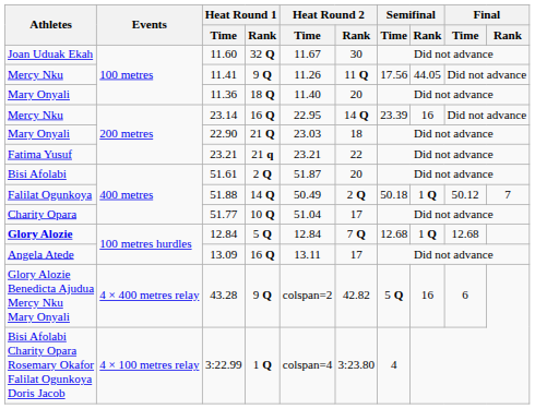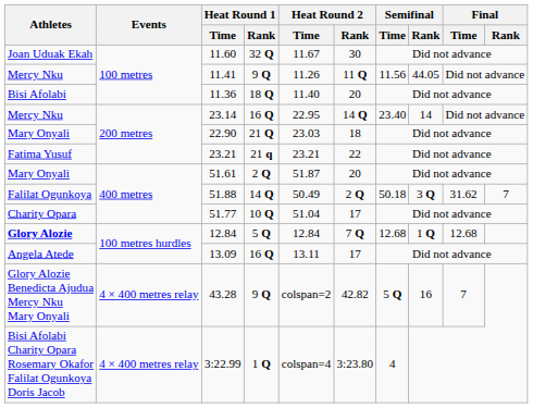11.41 | Semifinal / Time: 17.56 -> 11.56
11.36 | Athletes: Mary Onyali -> Bisi Afolabi
23.14 | Semifinal / Time: 23.39 -> 23.40
23.14 | Semifinal / Rank: 16 -> 14
51.61 | Athletes: Bisi Afolabi -> Mary Onyali
51.88 | Semifinal / Rank: 1 Q -> 3 Q
51.88 | Final / Time: 50.12 -> 31.62
43.28 | Final / Time: 6 -> 7
3:22.99 | Events: 4 × 100 metres relay -> 4 × 400 metres relay
